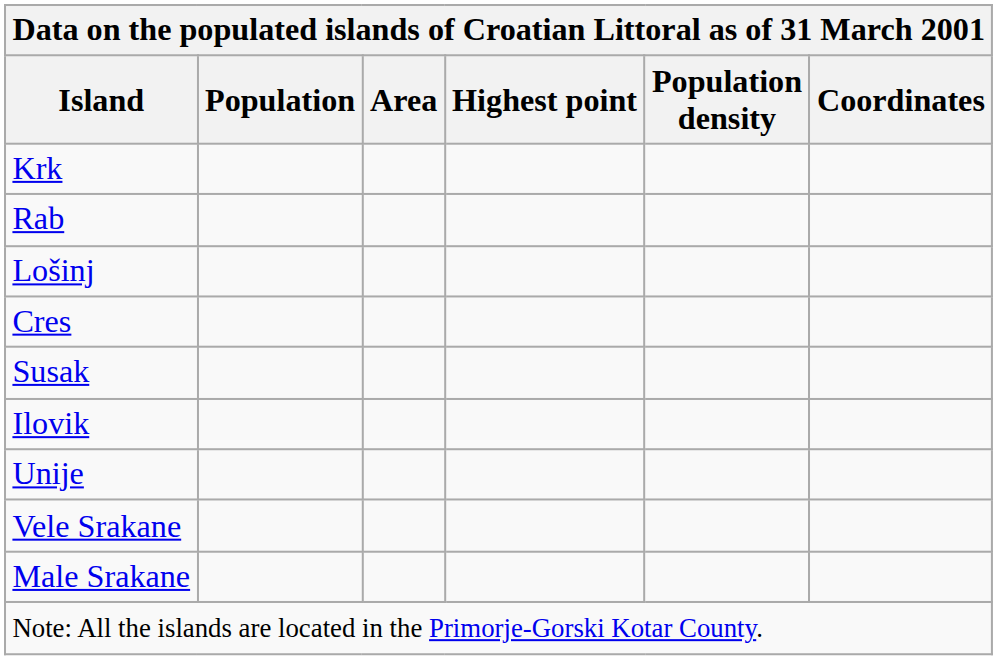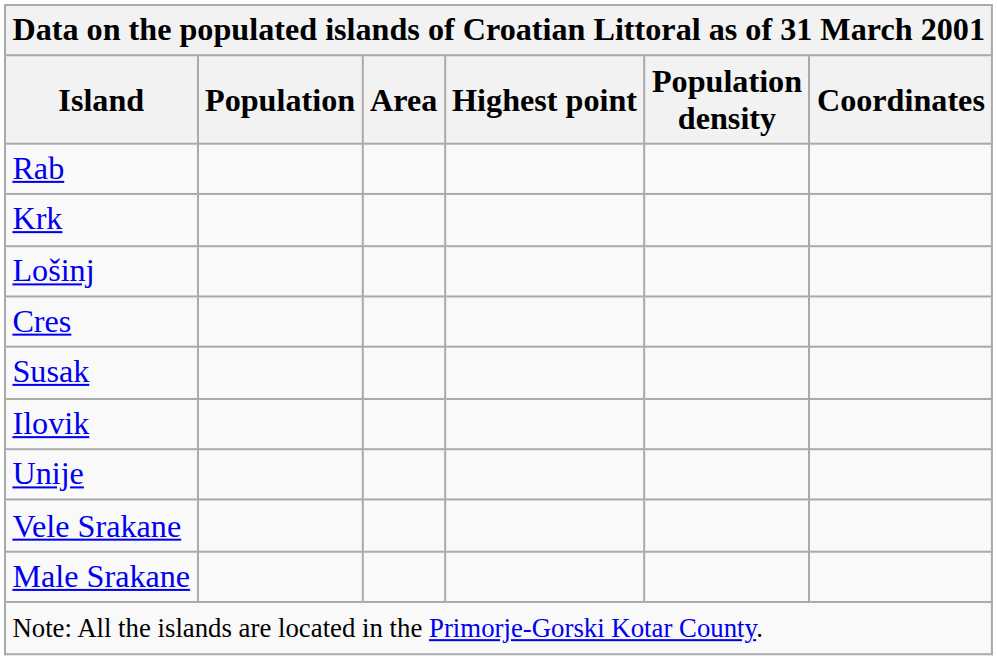rows swapped: Krk <-> Rab
